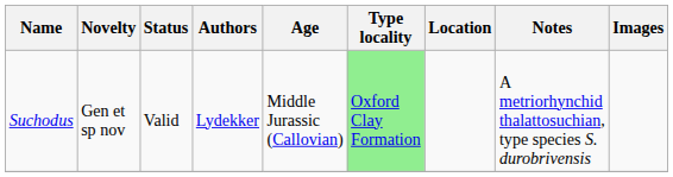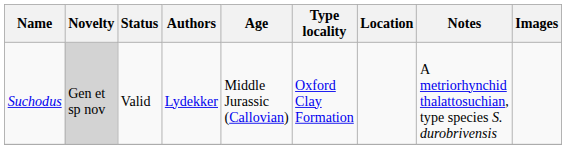Suchodus | Novelty: no background -> lightgrey background
Suchodus | Type locality: lightgreen background -> no background
